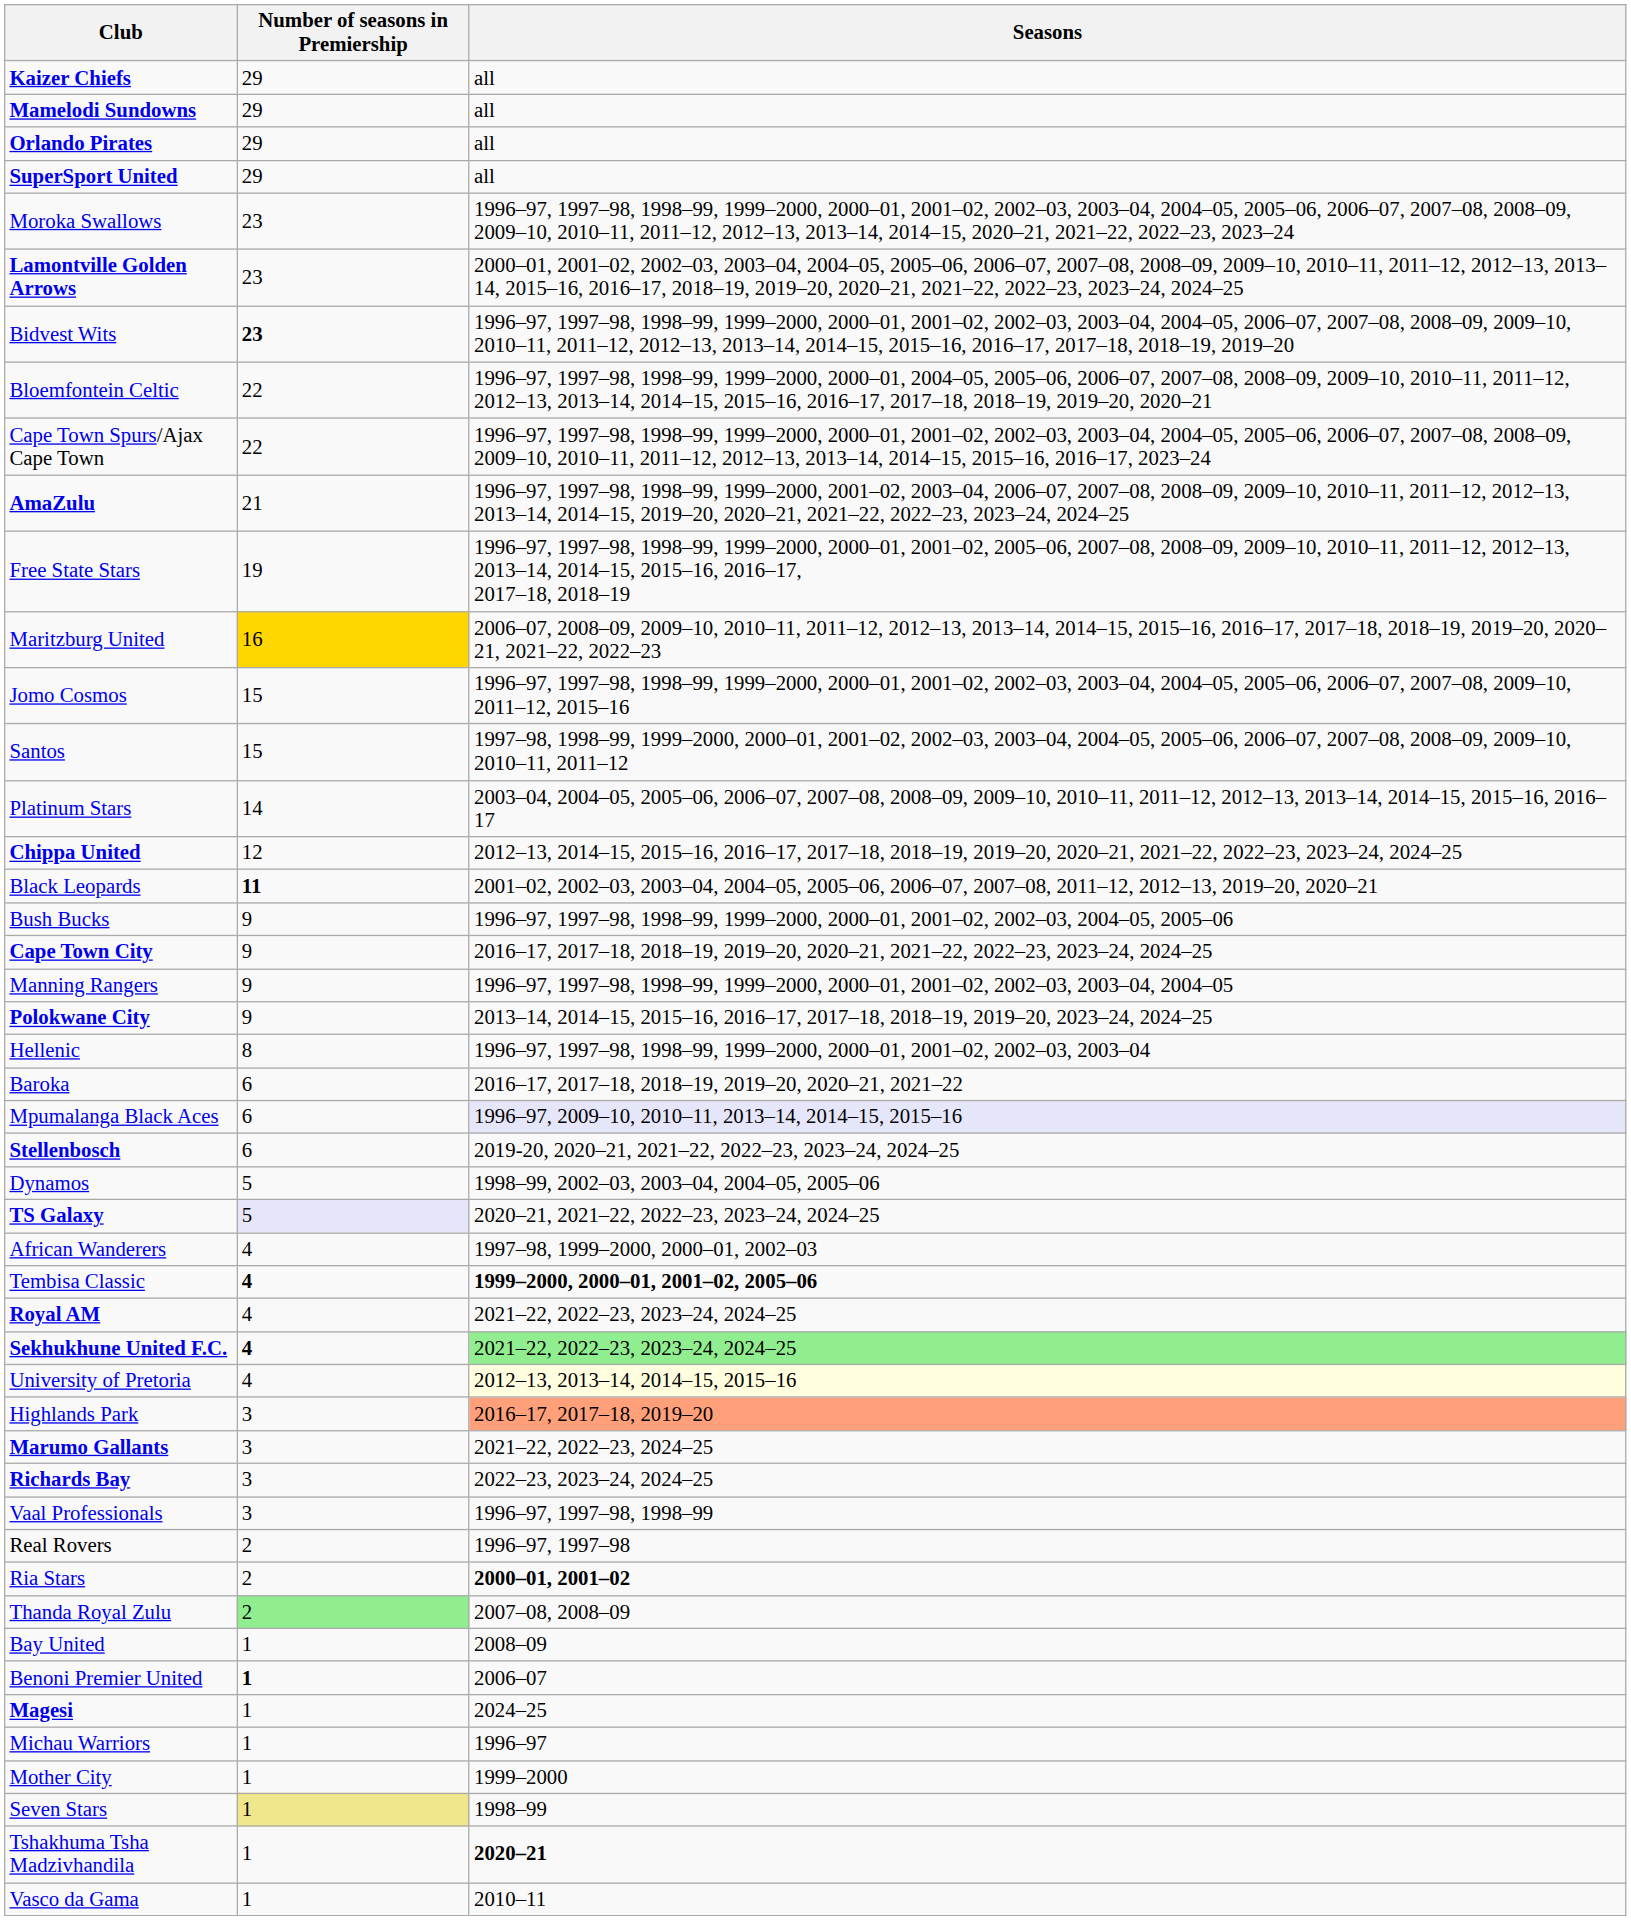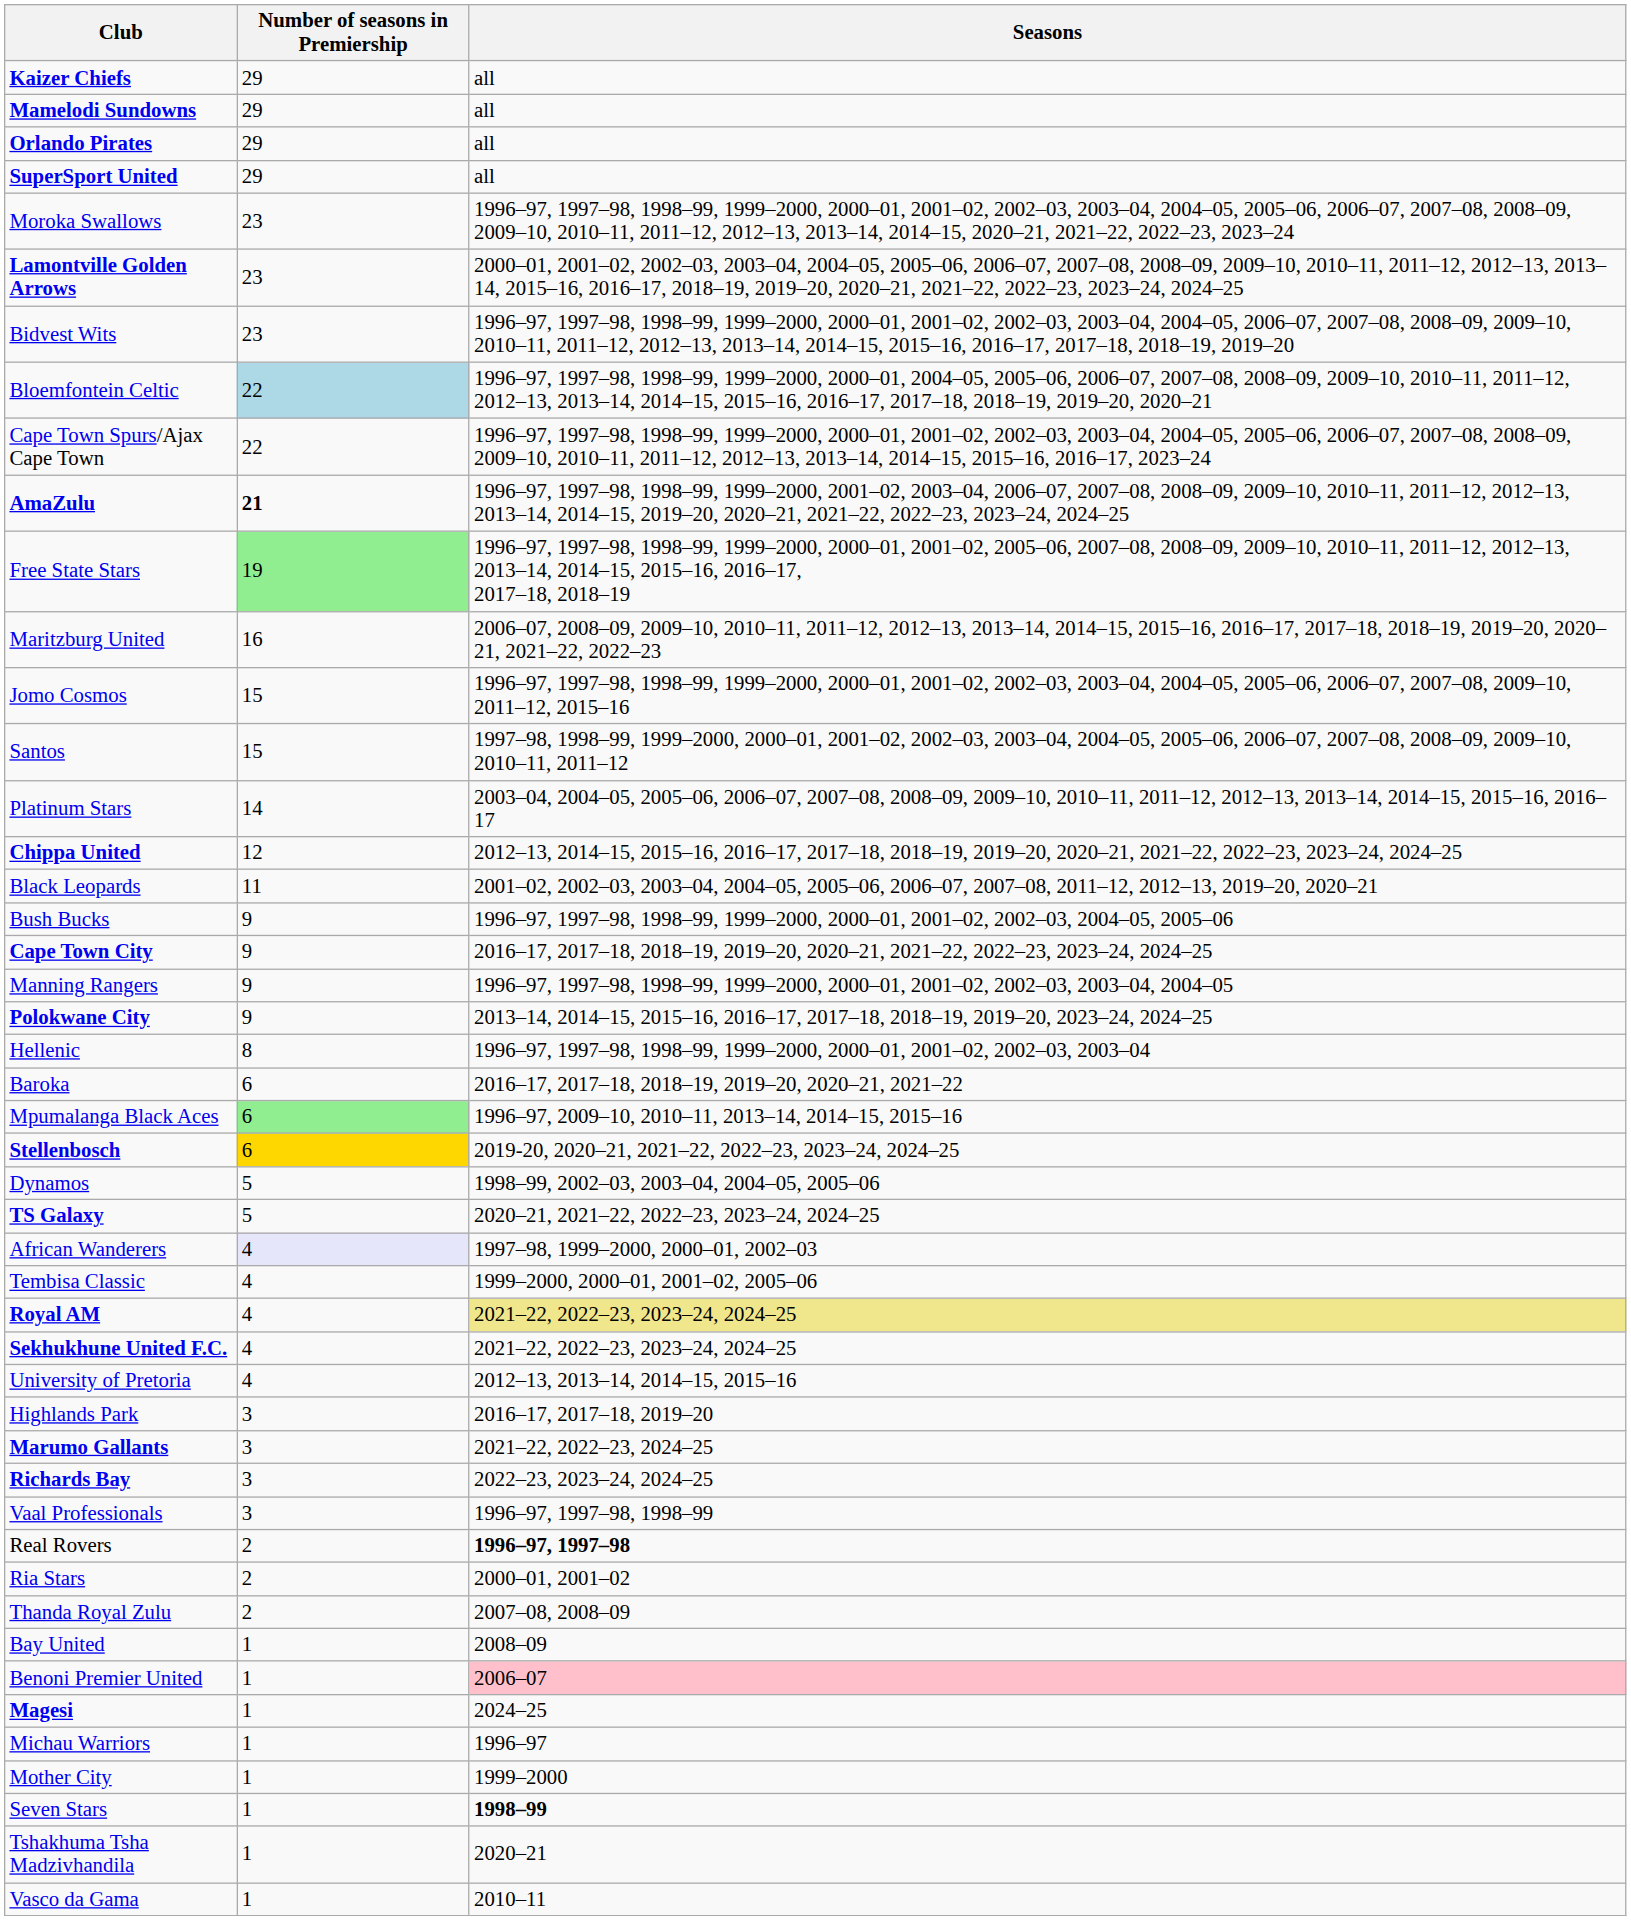Bidvest Wits | Number of seasons in Premiership: bold -> normal
Bloemfontein Celtic | Number of seasons in Premiership: no background -> lightblue background
AmaZulu | Number of seasons in Premiership: normal -> bold
Free State Stars | Number of seasons in Premiership: no background -> lightgreen background
Maritzburg United | Number of seasons in Premiership: gold background -> no background
Black Leopards | Number of seasons in Premiership: bold -> normal
Mpumalanga Black Aces | Number of seasons in Premiership: no background -> lightgreen background
Mpumalanga Black Aces | Seasons: lavender background -> no background
Stellenbosch | Number of seasons in Premiership: no background -> gold background
TS Galaxy | Number of seasons in Premiership: lavender background -> no background
African Wanderers | Number of seasons in Premiership: no background -> lavender background
Tembisa Classic | Number of seasons in Premiership: bold -> normal
Tembisa Classic | Seasons: bold -> normal
Royal AM | Seasons: no background -> khaki background
Sekhukhune United F.C. | Number of seasons in Premiership: bold -> normal
Sekhukhune United F.C. | Seasons: lightgreen background -> no background
University of Pretoria | Seasons: lightyellow background -> no background
Highlands Park | Seasons: lightsalmon background -> no background
Real Rovers | Seasons: normal -> bold
Ria Stars | Seasons: bold -> normal
Thanda Royal Zulu | Number of seasons in Premiership: lightgreen background -> no background
Benoni Premier United | Number of seasons in Premiership: bold -> normal
Benoni Premier United | Seasons: no background -> pink background
Seven Stars | Number of seasons in Premiership: khaki background -> no background
Seven Stars | Seasons: normal -> bold
Tshakhuma Tsha Madzivhandila | Seasons: bold -> normal
